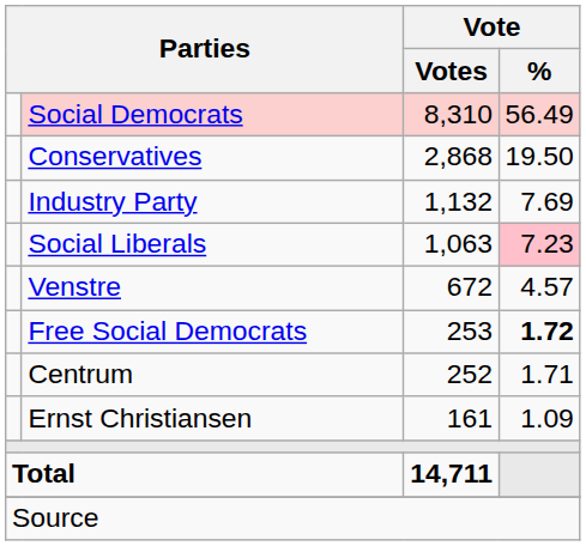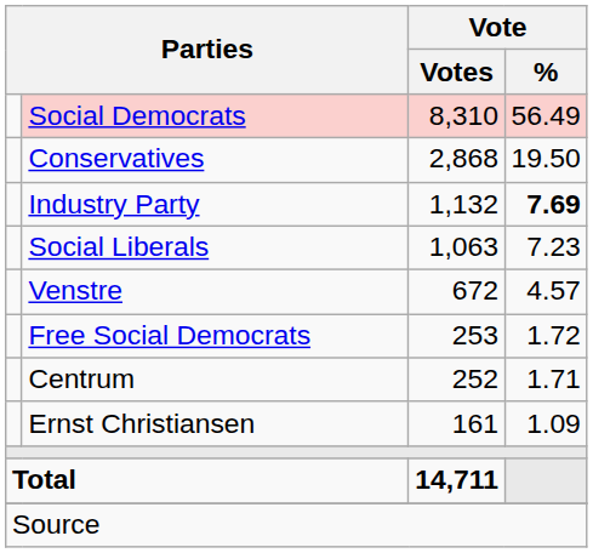Industry Party | Vote / %: normal -> bold
Social Liberals | Vote / %: pink background -> no background
Free Social Democrats | Vote / %: bold -> normal
